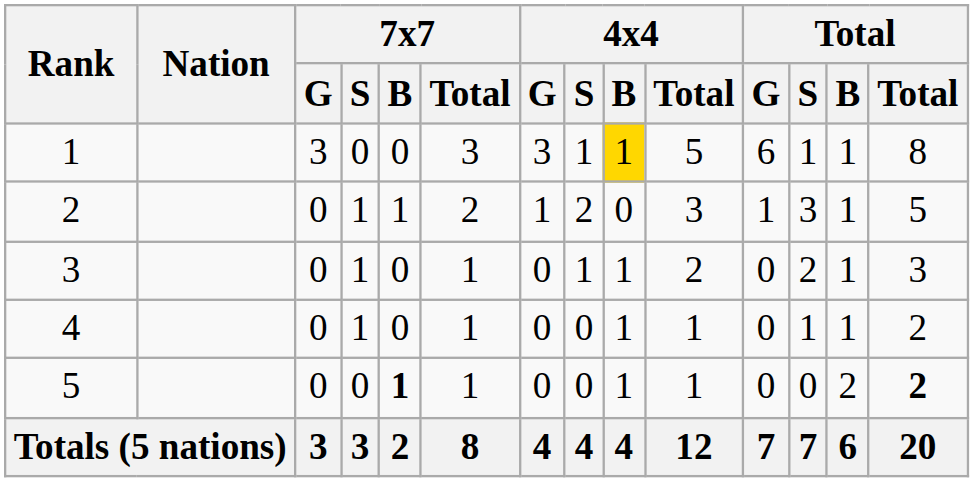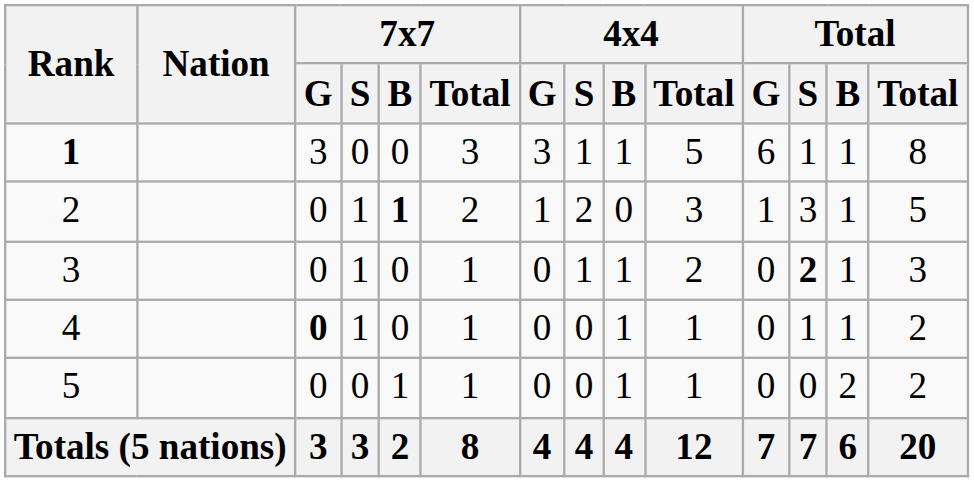row 3 | Rank: normal -> bold
row 3 | 4x4 / B: gold background -> no background
row 4 | 7x7 / B: normal -> bold
row 5 | Total / S: normal -> bold
row 6 | 7x7 / G: normal -> bold
row 7 | 7x7 / B: bold -> normal
row 7 | Total: bold -> normal
